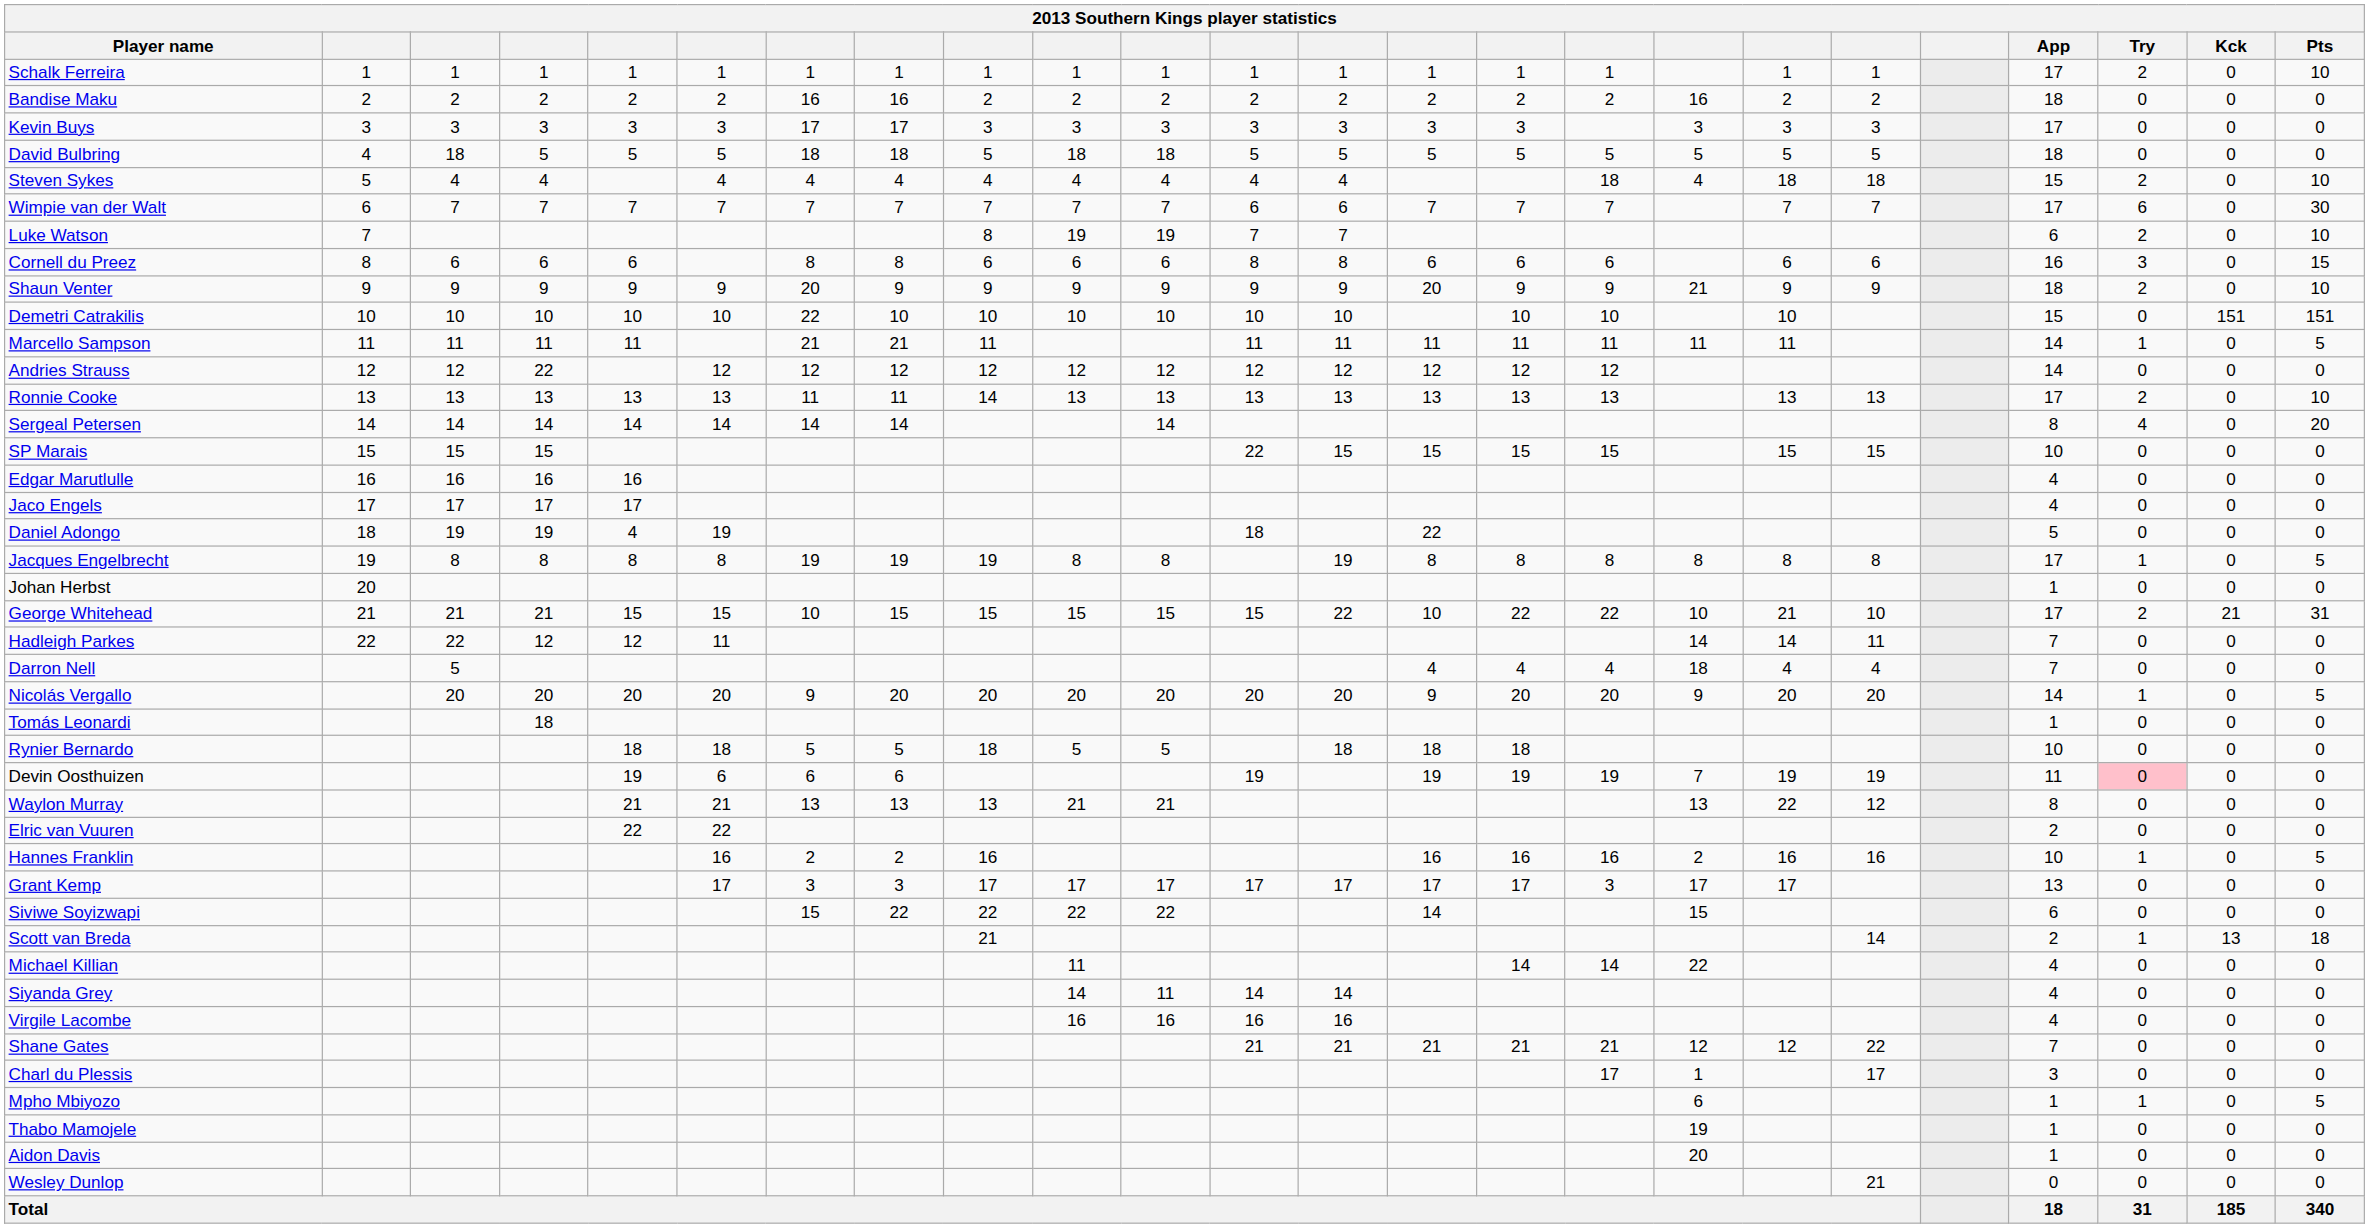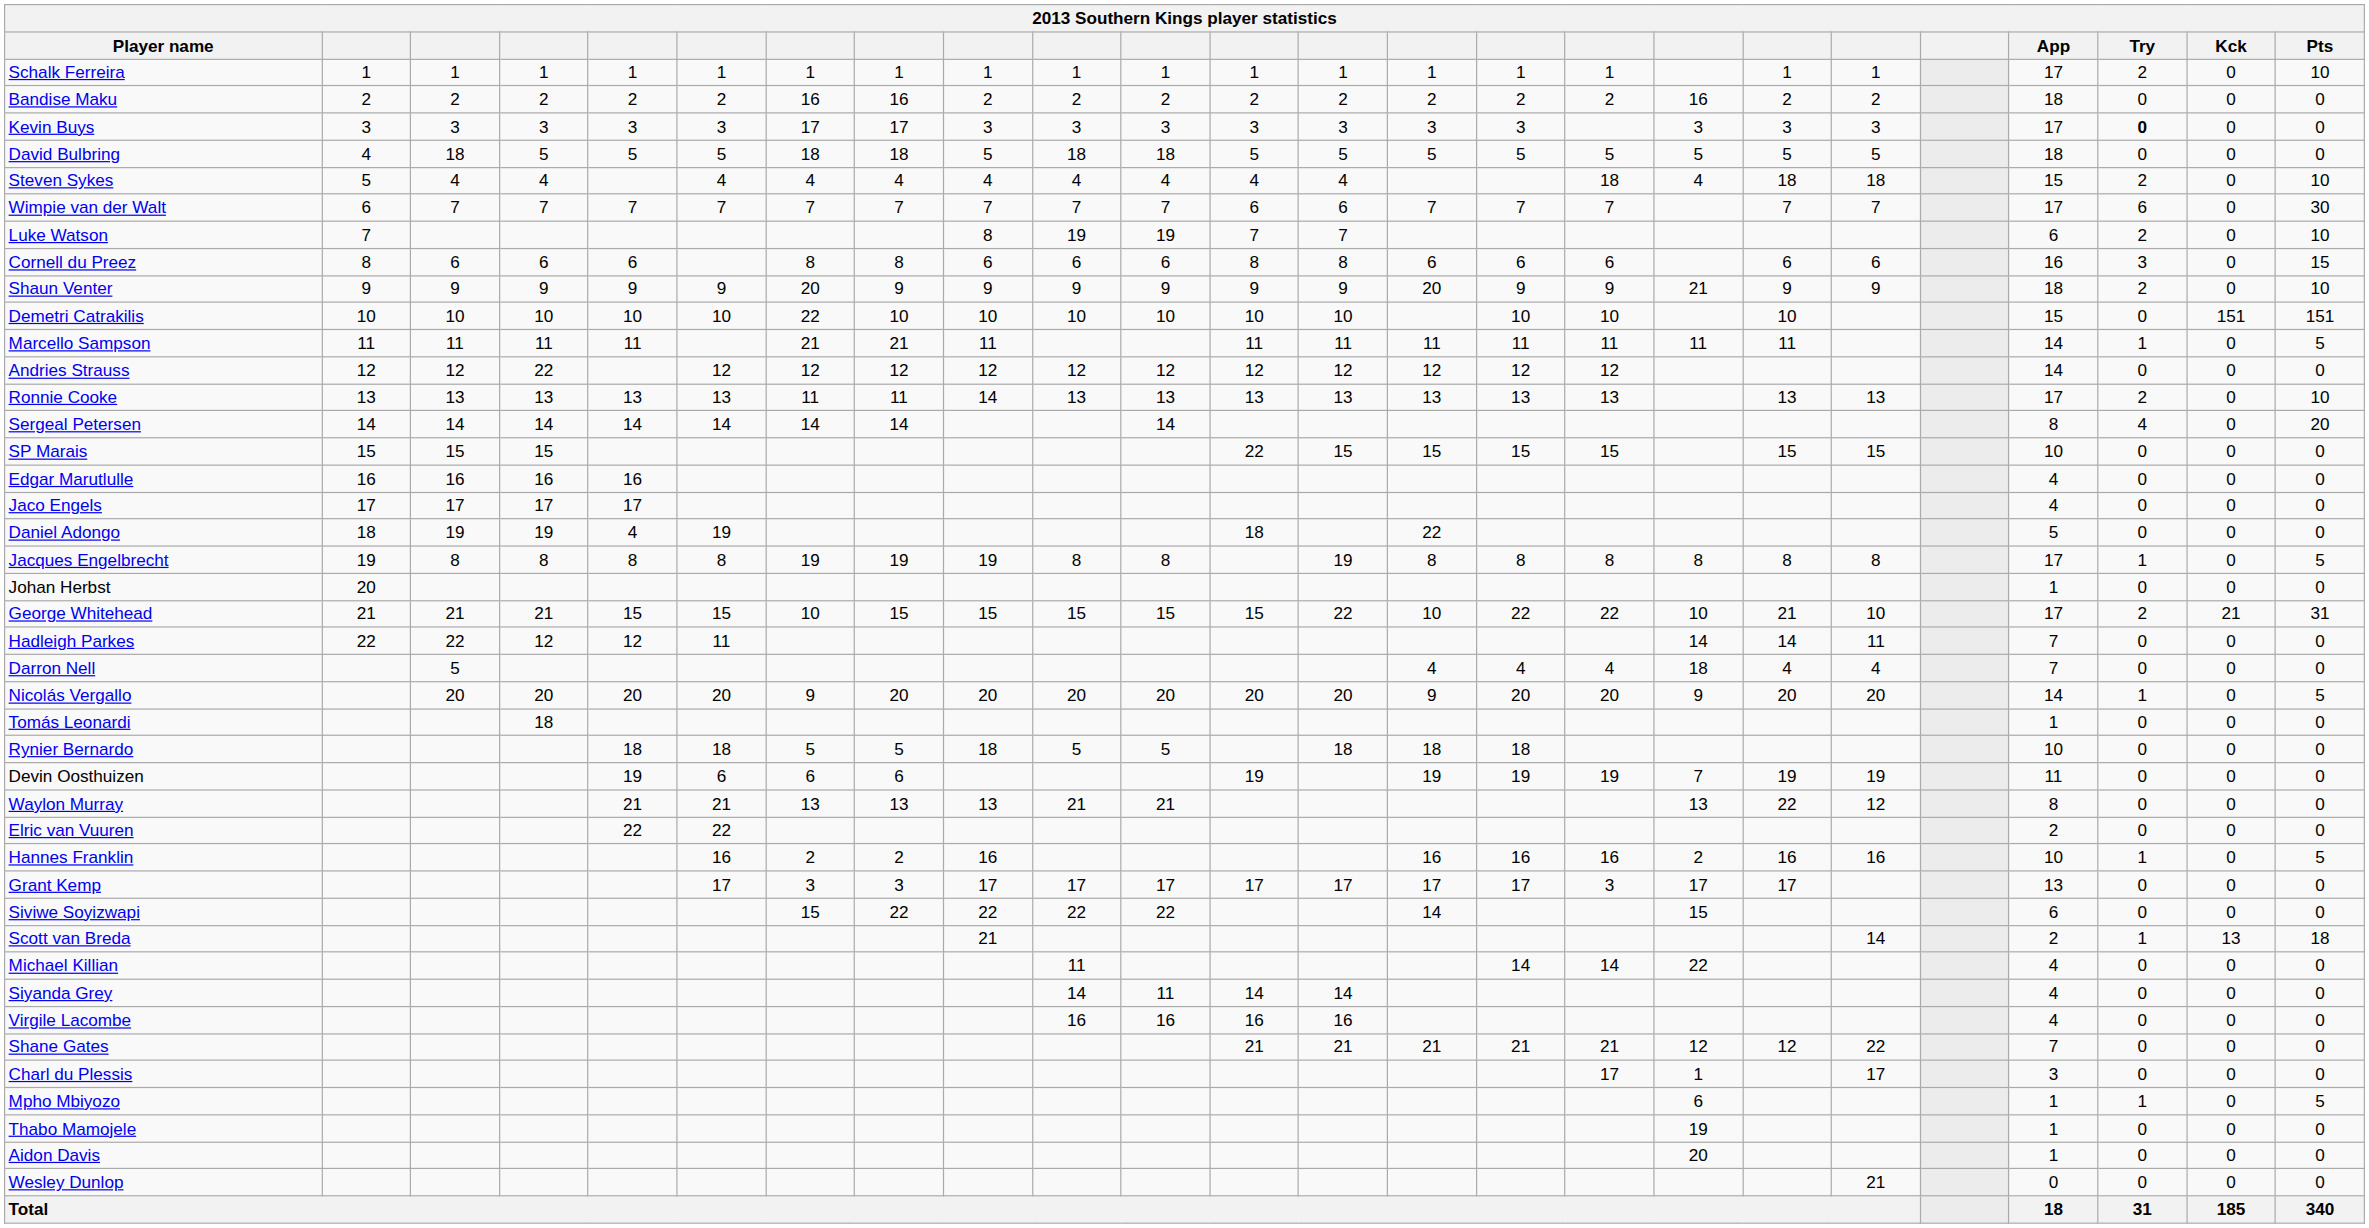Kevin Buys | Try: normal -> bold
Devin Oosthuizen | Try: pink background -> no background
